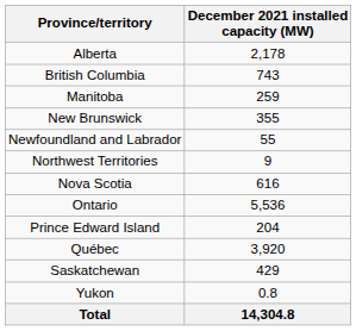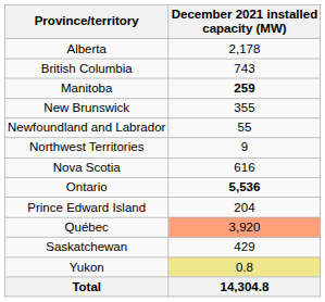Manitoba | December 2021 installed capacity (MW): normal -> bold
Ontario | December 2021 installed capacity (MW): normal -> bold
Québec | December 2021 installed capacity (MW): no background -> lightsalmon background
Yukon | December 2021 installed capacity (MW): no background -> khaki background
